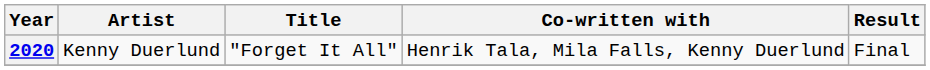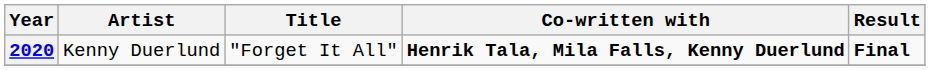row 2 | Co-written with: normal -> bold
row 2 | Result: normal -> bold
